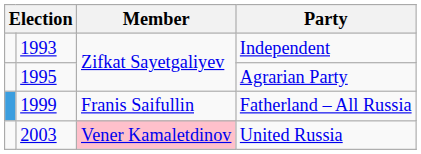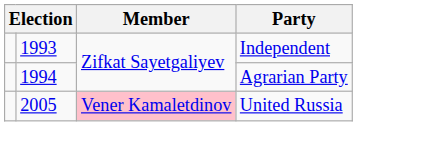Agrarian Party | column 2: 1995 -> 1994
- row: 1999 | Franis Saifullin | Fatherland – All Russia
United Russia | column 2: 2003 -> 2005
